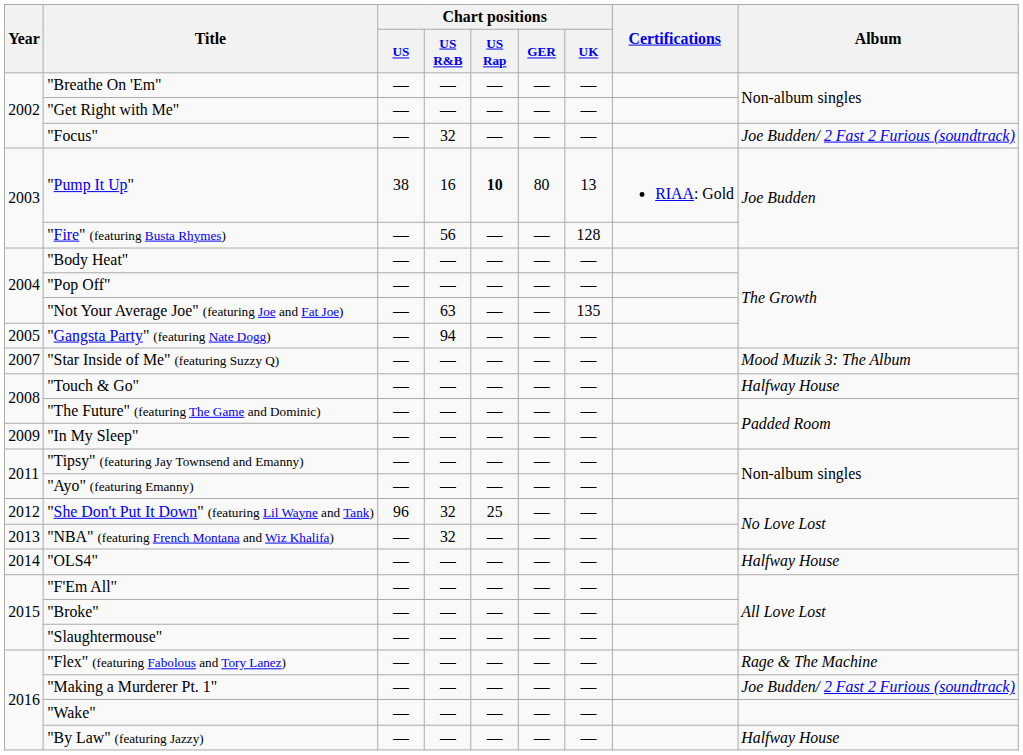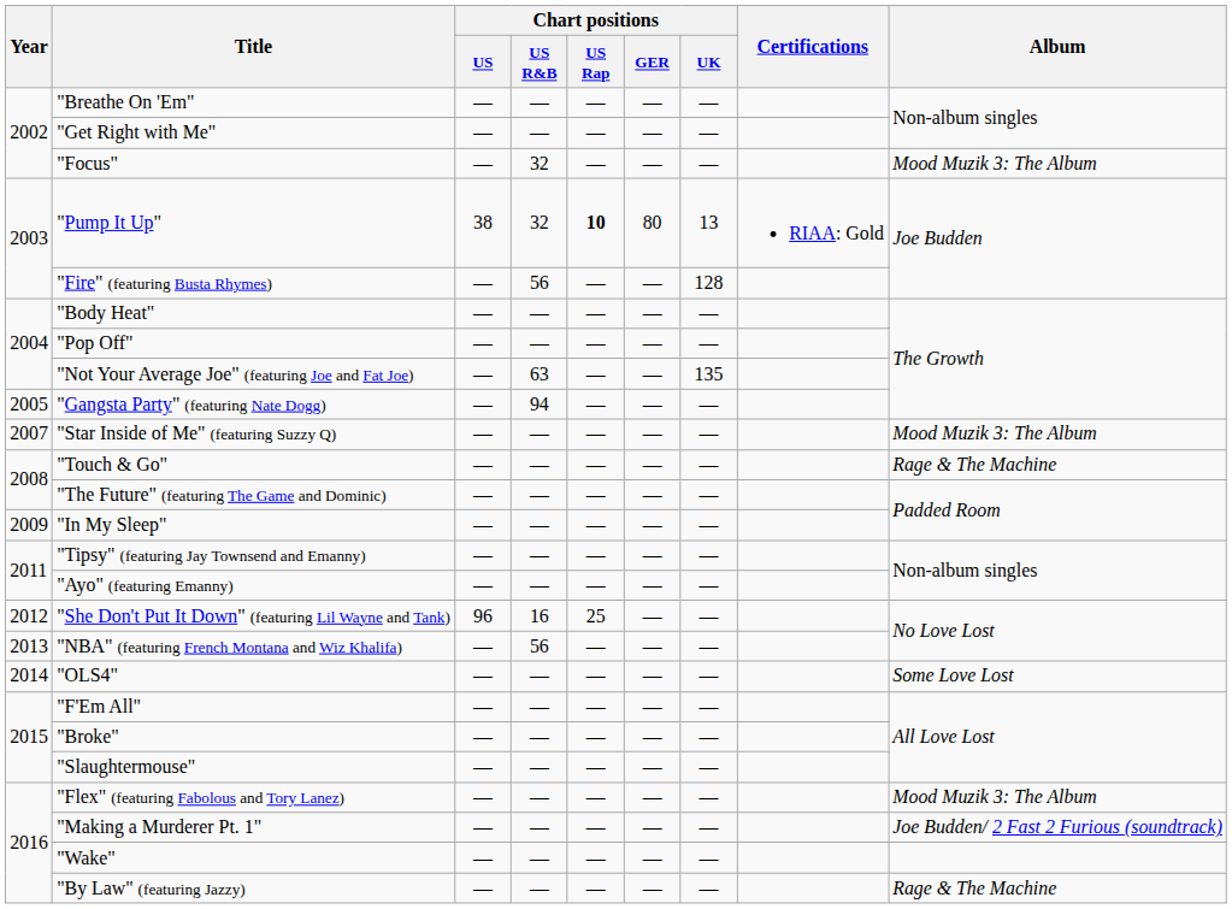"Focus" | Album: Joe Budden/ 2 Fast 2 Furious (soundtrack) -> Mood Muzik 3: The Album
"Pump It Up" | Chart positions / US R&B: 16 -> 32
"Touch & Go" | Album: Halfway House -> Rage & The Machine
"She Don't Put It Down" (featuring Lil Wayne and Tank) | Chart positions / US R&B: 32 -> 16
"NBA" (featuring French Montana and Wiz Khalifa) | Chart positions / US R&B: 32 -> 56
"OLS4" | Album: Halfway House -> Some Love Lost
"Flex" (featuring Fabolous and Tory Lanez) | Album: Rage & The Machine -> Mood Muzik 3: The Album
"By Law" (featuring Jazzy) | Album: Halfway House -> Rage & The Machine
